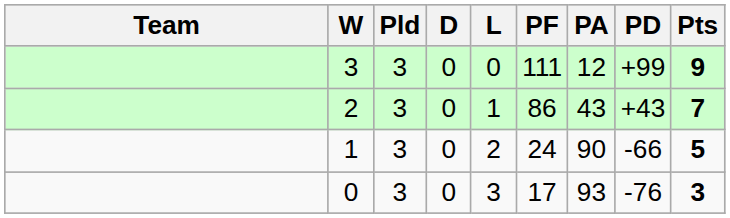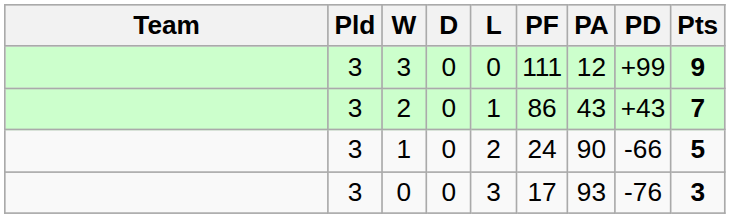columns swapped: Pld <-> W
